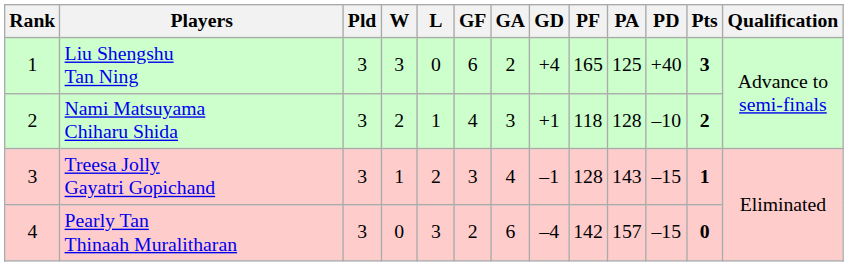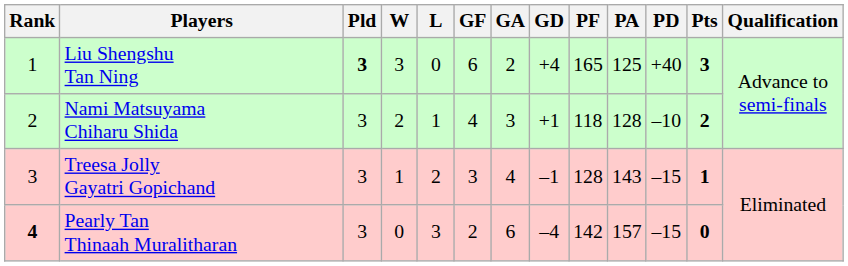Liu Shengshu Tan Ning | Pld: normal -> bold
Pearly Tan Thinaah Muralitharan | Rank: normal -> bold
